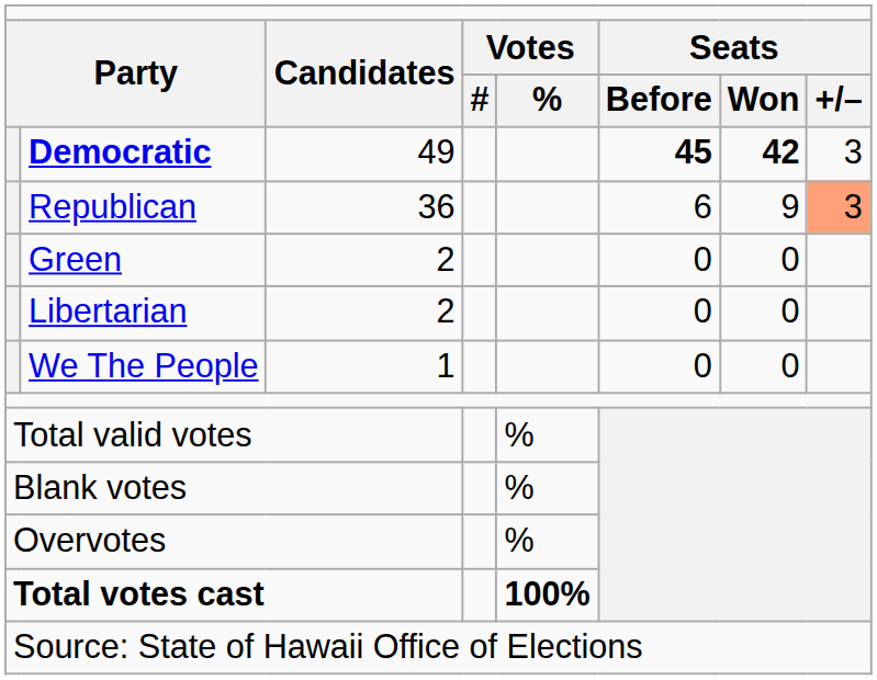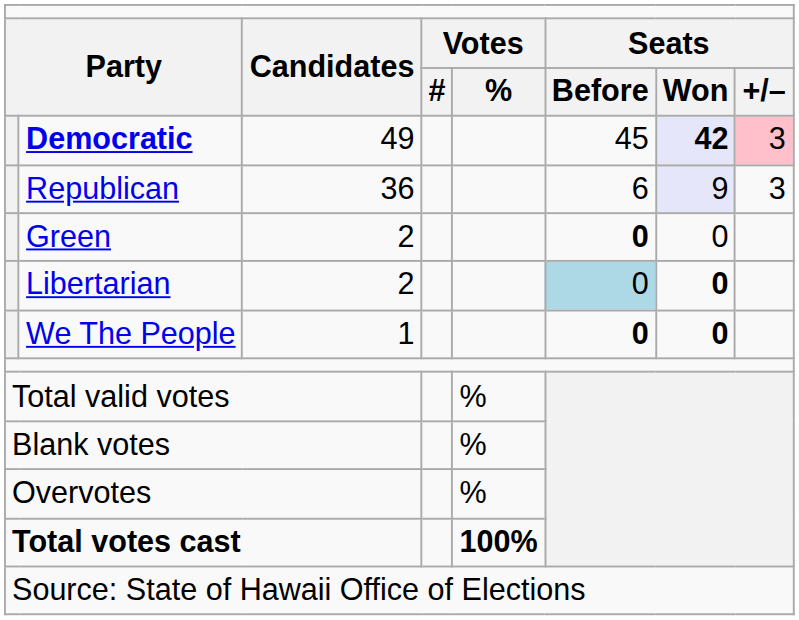Democratic | column 6: bold -> normal
Democratic | column 7: no background -> lavender background
Democratic | column 8: no background -> pink background
Republican | column 7: no background -> lavender background
Republican | column 8: lightsalmon background -> no background
Green | column 6: normal -> bold
Libertarian | column 6: no background -> lightblue background
Libertarian | column 7: normal -> bold
We The People | column 6: normal -> bold
We The People | column 7: normal -> bold
